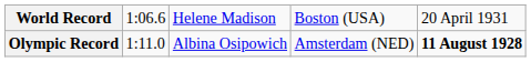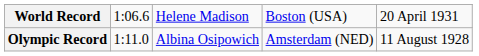Olympic Record | column 5: bold -> normal
